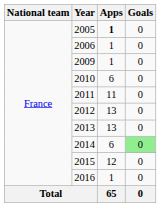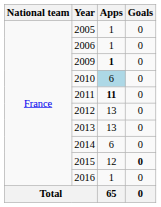2005 | Apps: bold -> normal
2009 | Apps: normal -> bold
2010 | Apps: no background -> lightblue background
2011 | Apps: normal -> bold
2014 | Goals: lightgreen background -> no background
2015 | Goals: normal -> bold
